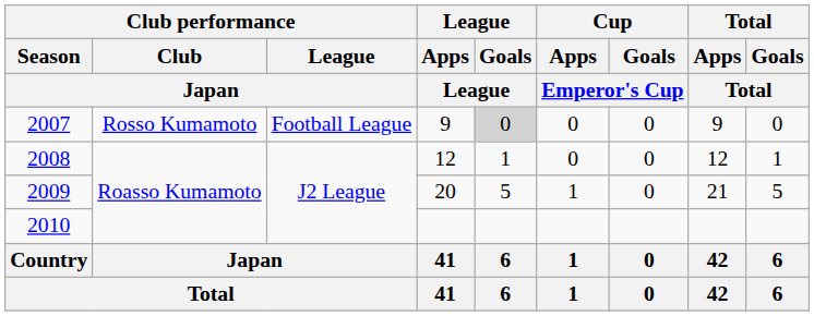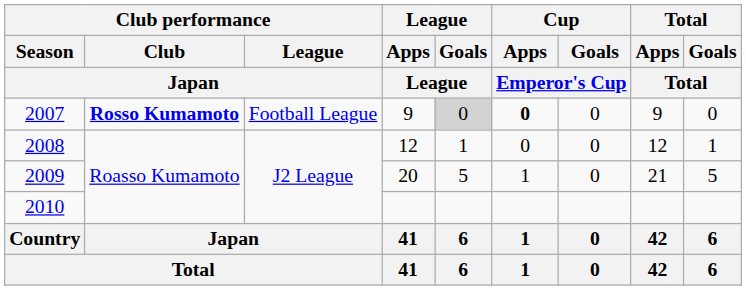2007 | Club performance / Club / Japan: normal -> bold
2007 | Cup / Apps / Emperor's Cup: normal -> bold
